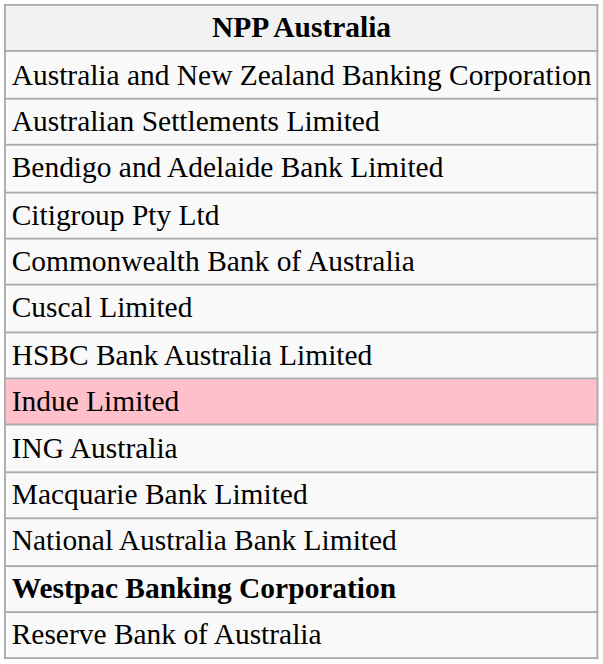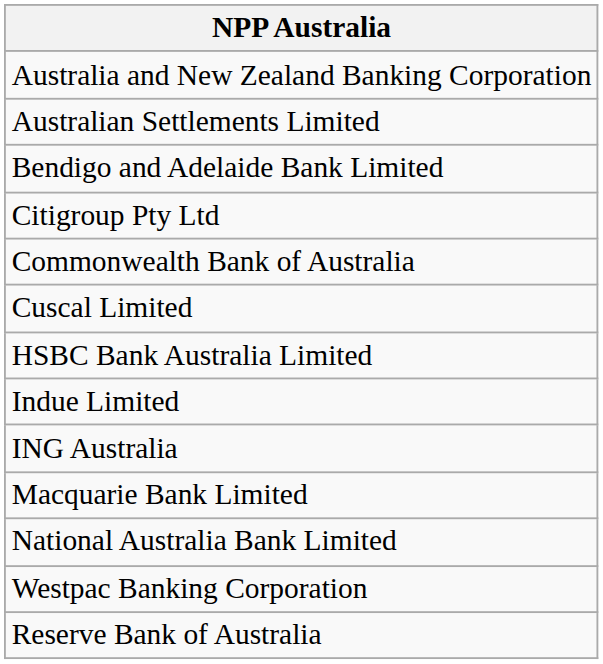row 9 | column 1: pink background -> no background
row 13 | column 1: bold -> normal
